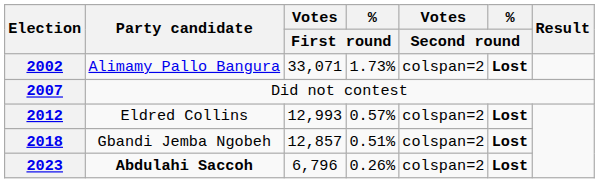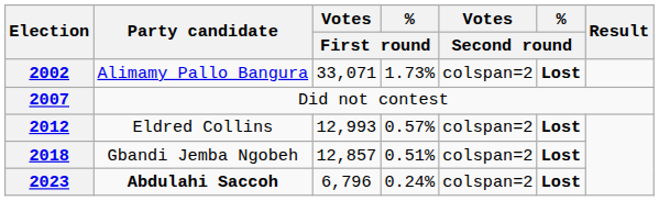2023 | % / First round: 0.26% -> 0.24%
